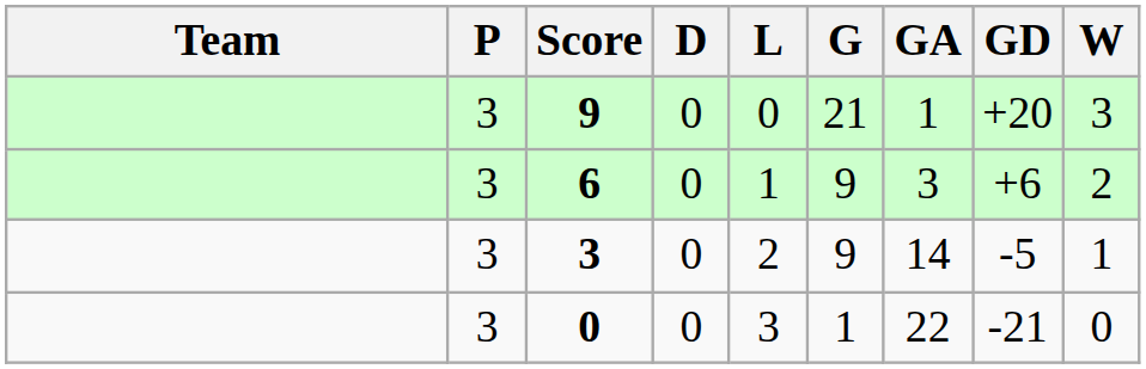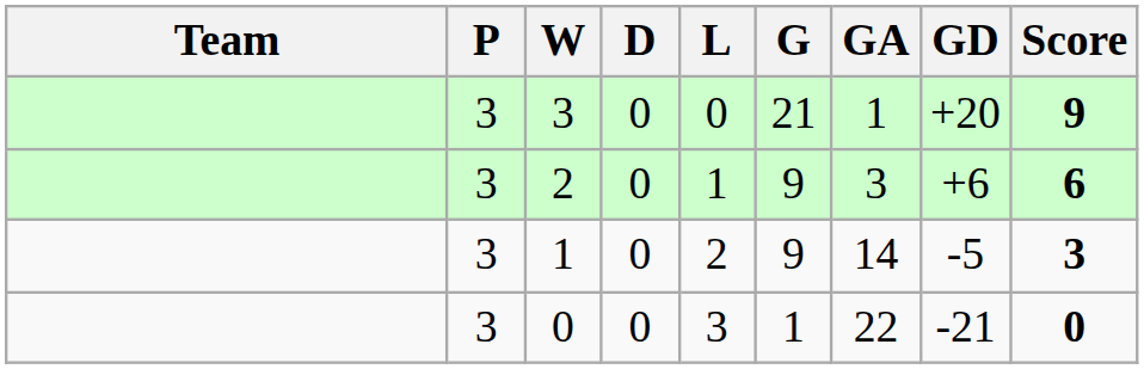columns swapped: W <-> Score
